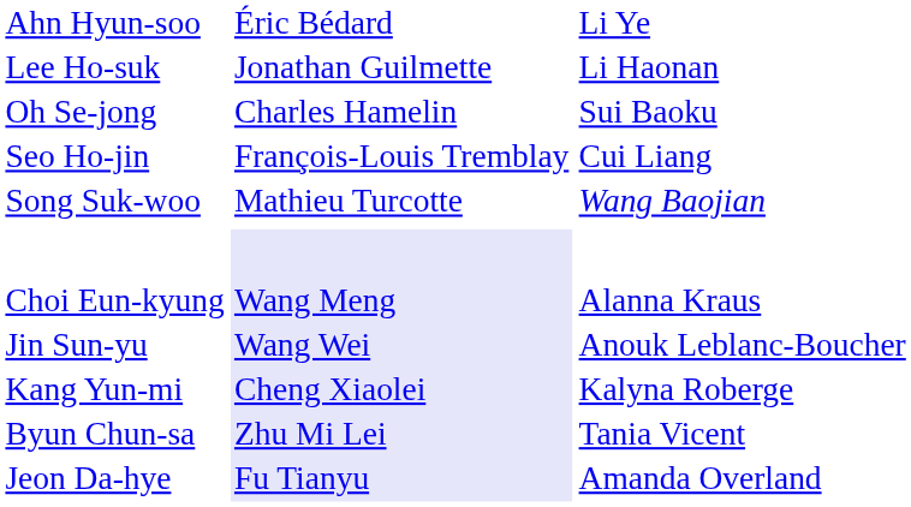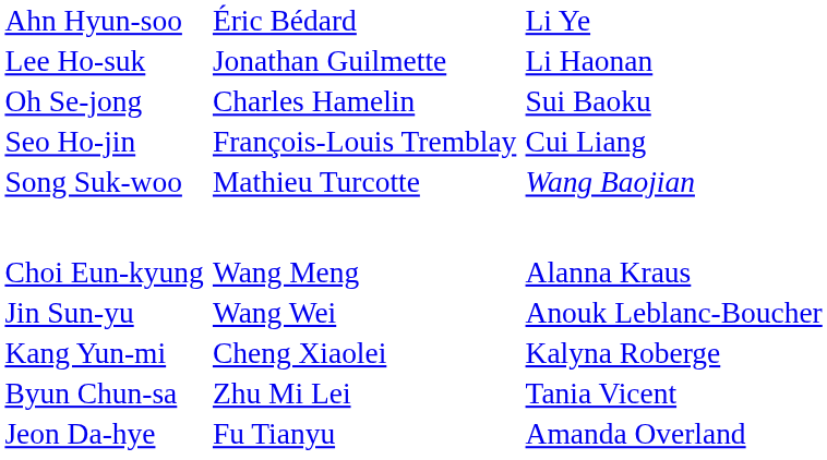row 2 | column 2: lavender background -> no background
